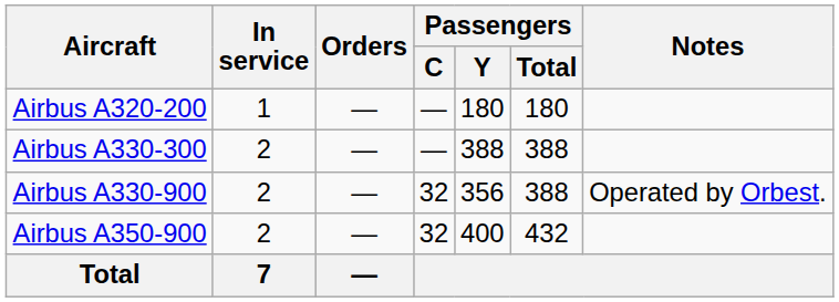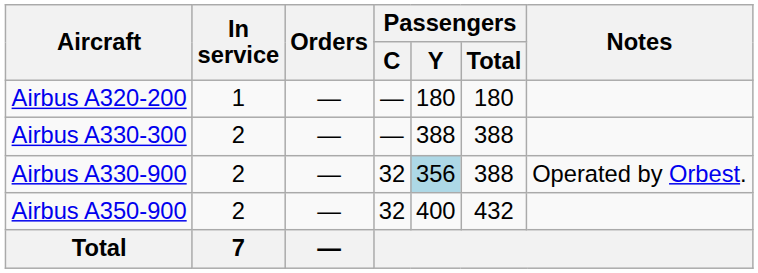Airbus A330-900 | Passengers / Y: no background -> lightblue background
